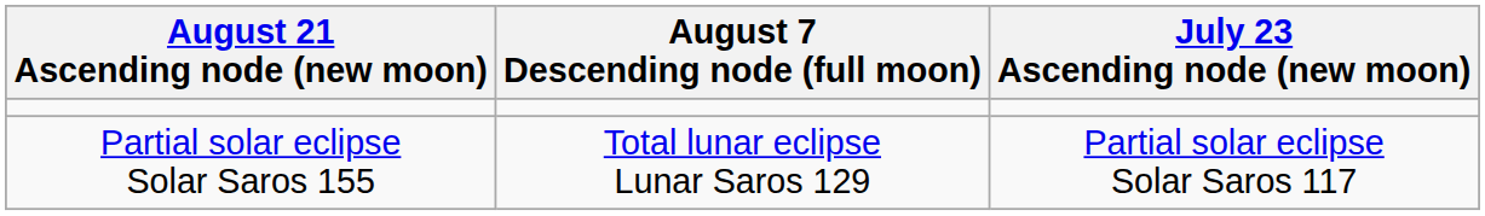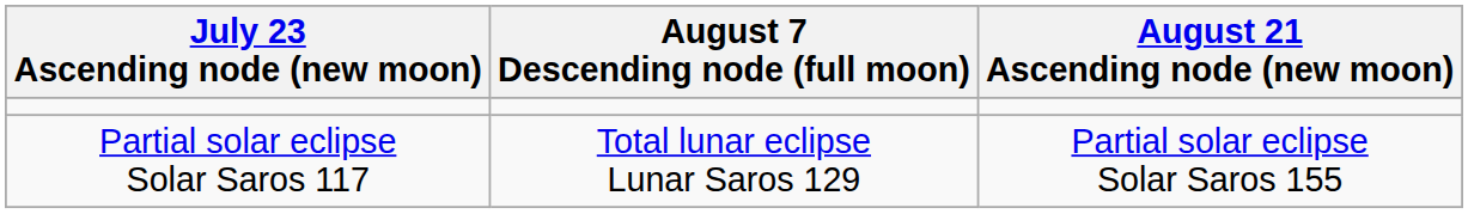columns swapped: July 23 Ascending node (new moon) <-> August 21 Ascending node (new moon)
